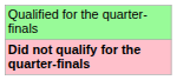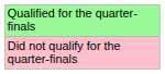row 2 | column 1: bold -> normal
